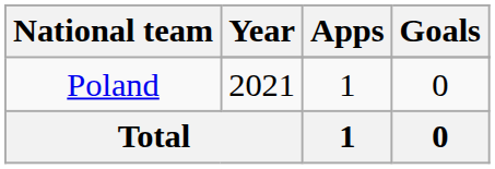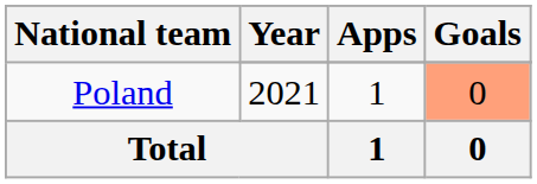2021 | Goals: no background -> lightsalmon background
